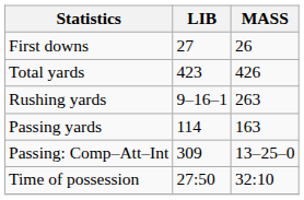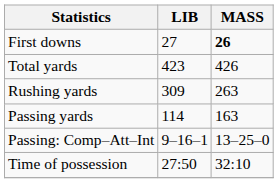First downs | MASS: normal -> bold
Rushing yards | LIB: 9–16–1 -> 309
Passing: Comp–Att–Int | LIB: 309 -> 9–16–1
